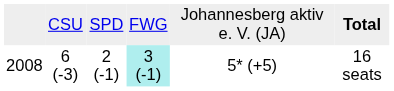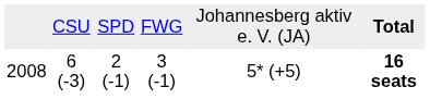2008 | column 4: paleturquoise background -> no background
2008 | column 6: normal -> bold
